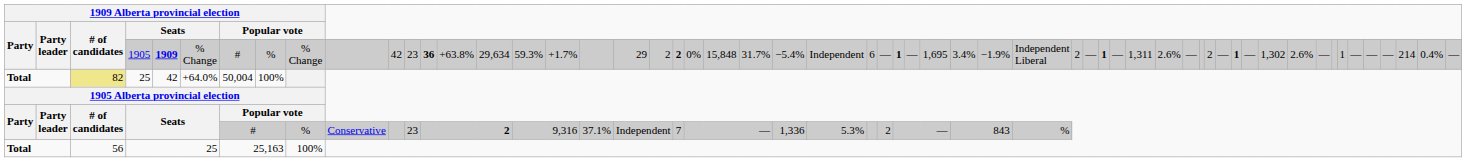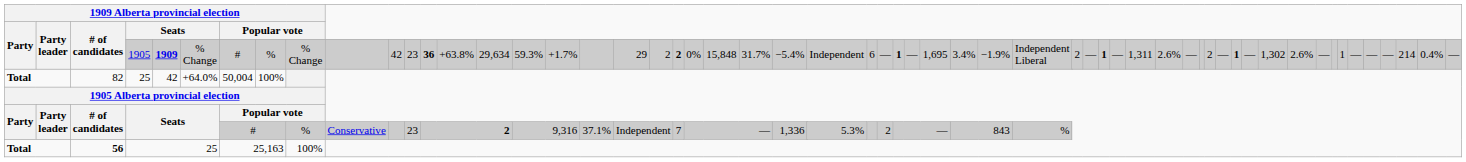row 4 | 1909 Alberta provincial election / # of candidates: khaki background -> no background
row 8 | 1909 Alberta provincial election / # of candidates: normal -> bold
